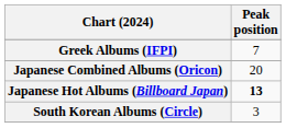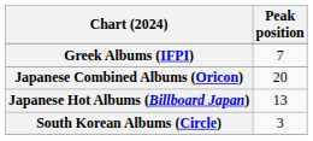Japanese Hot Albums (Billboard Japan) | Peak position: bold -> normal
